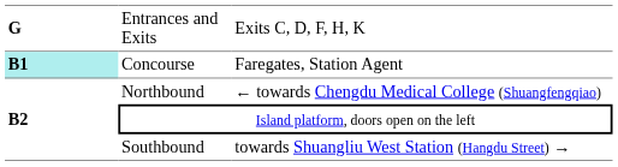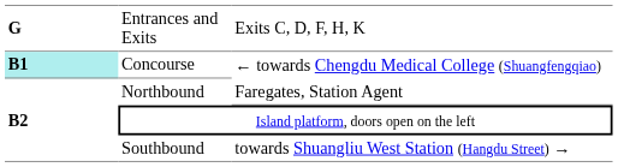Concourse | column 3: Faregates, Station Agent -> ← towards Chengdu Medical College (Shuangfengqiao)
Northbound | column 3: ← towards Chengdu Medical College (Shuangfengqiao) -> Faregates, Station Agent
